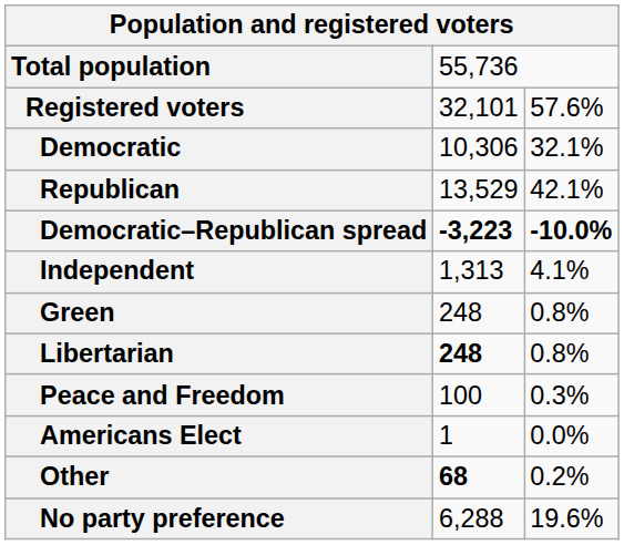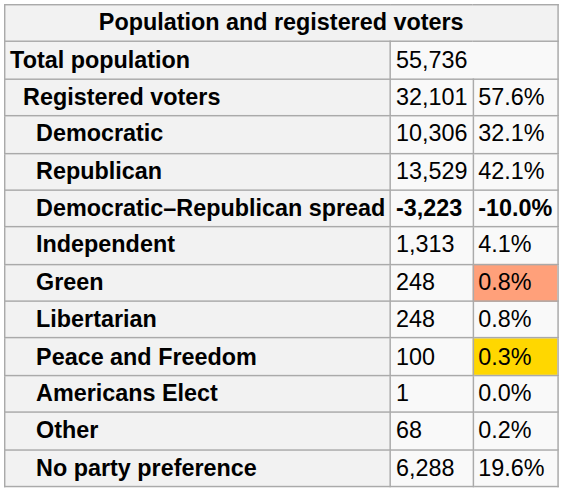Green | column 3: no background -> lightsalmon background
Libertarian | column 2: bold -> normal
Peace and Freedom | column 3: no background -> gold background
Other | column 2: bold -> normal
